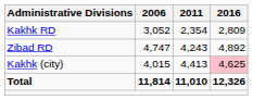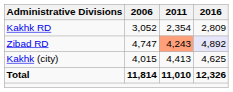Zibad RD | 2011: no background -> lightsalmon background
Zibad RD | 2016: no background -> lavender background
Kakhk (city) | 2016: pink background -> no background
